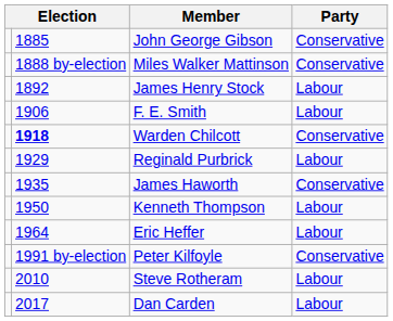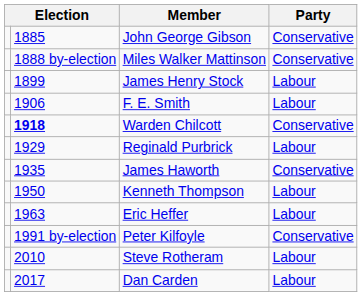James Henry Stock | column 2: 1892 -> 1899
Eric Heffer | column 2: 1964 -> 1963
